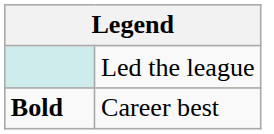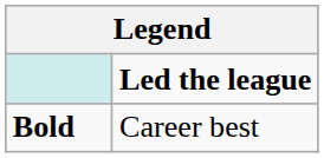row 2 | column 2: normal -> bold
